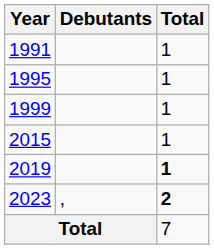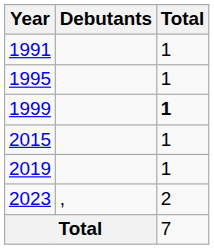1999 | Total: normal -> bold
2019 | Total: bold -> normal
2023 | Total: bold -> normal
